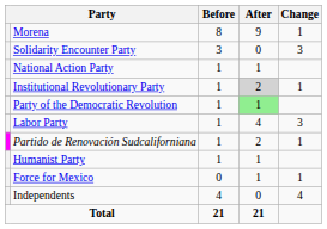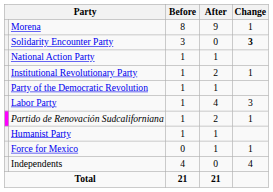Solidarity Encounter Party | Change: normal -> bold
Institutional Revolutionary Party | After: lightgrey background -> no background
Party of the Democratic Revolution | After: lightgreen background -> no background
